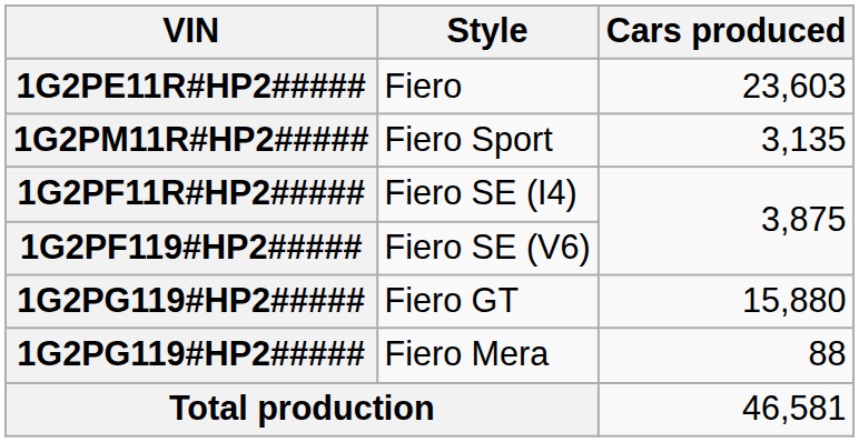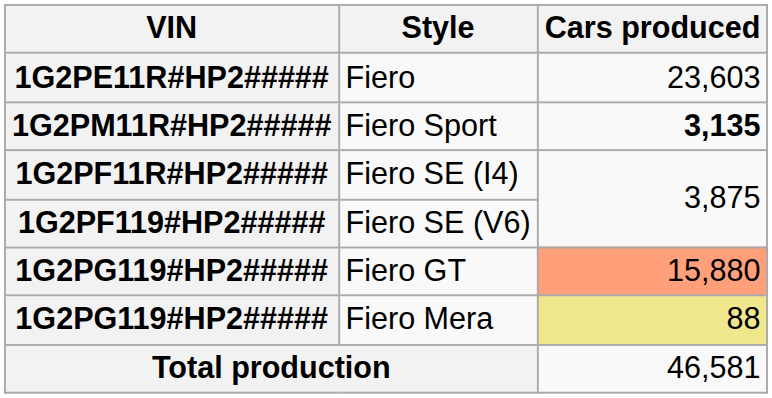Fiero Sport | Cars produced: normal -> bold
Fiero GT | Cars produced: no background -> lightsalmon background
Fiero Mera | Cars produced: no background -> khaki background
